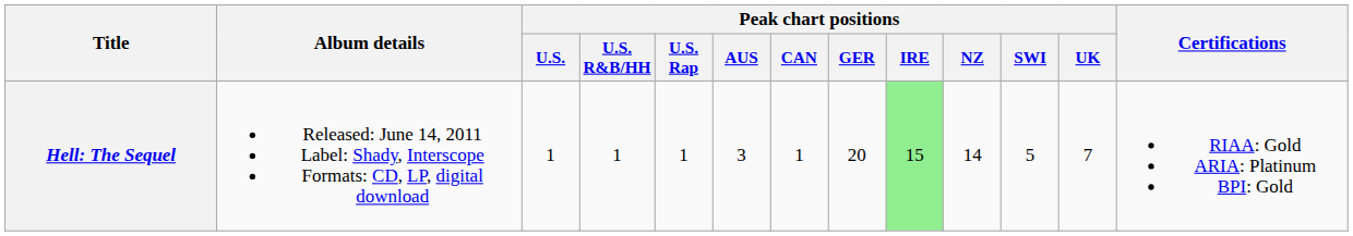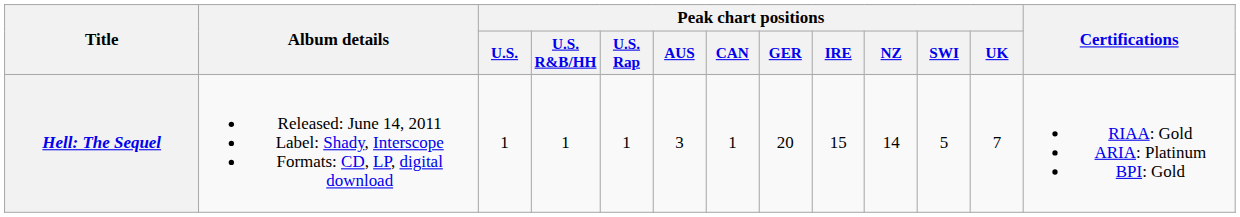Hell: The Sequel | Peak chart positions / IRE: lightgreen background -> no background
